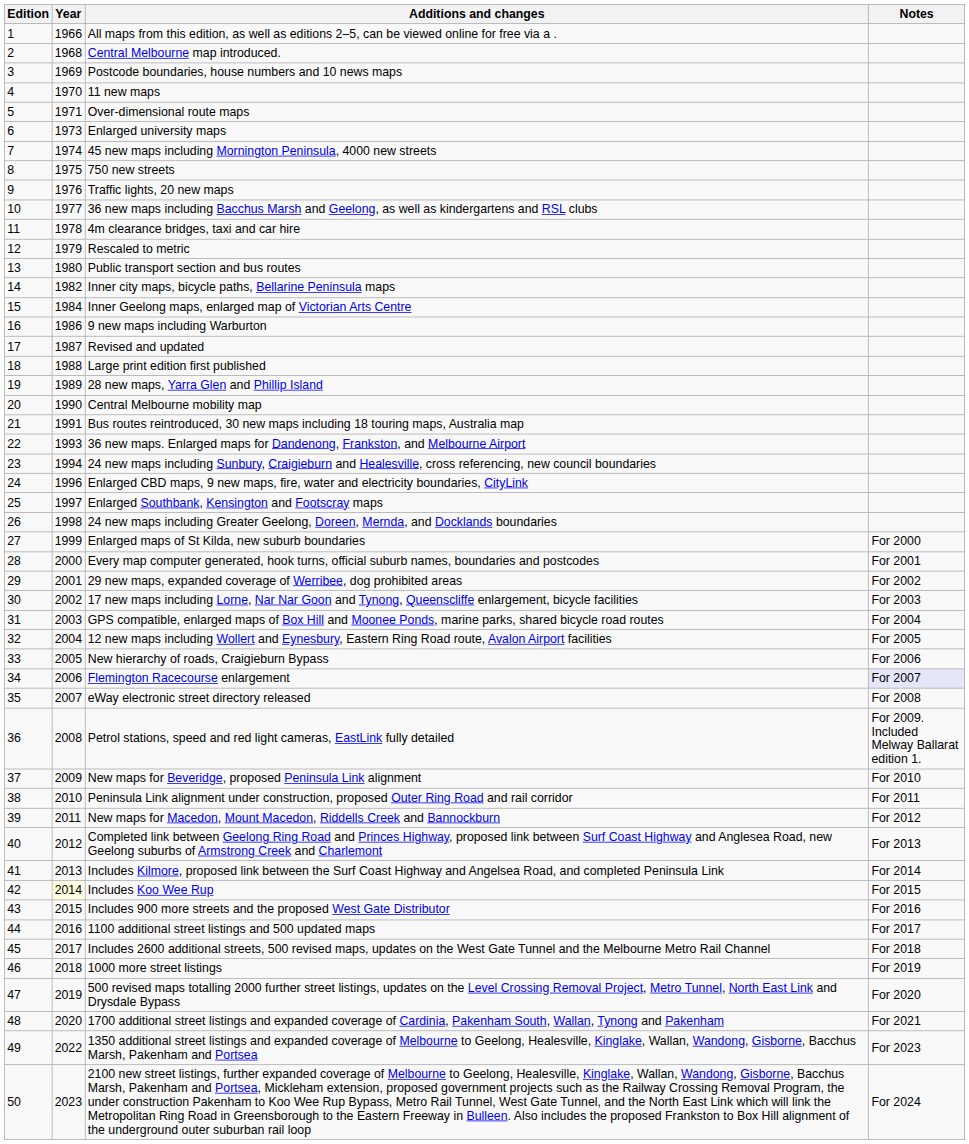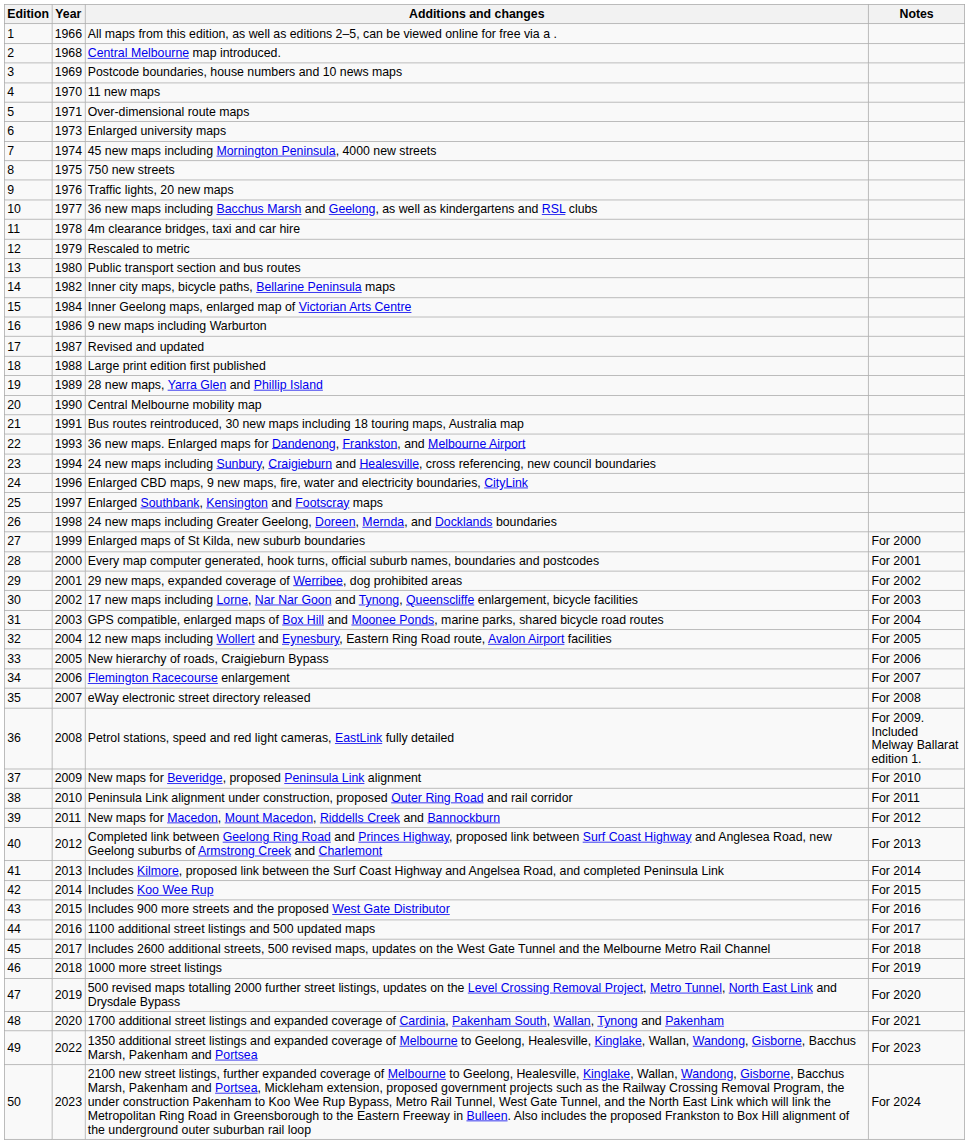Flemington Racecourse enlargement | Notes: lavender background -> no background
Includes Koo Wee Rup | Year: lightyellow background -> no background
